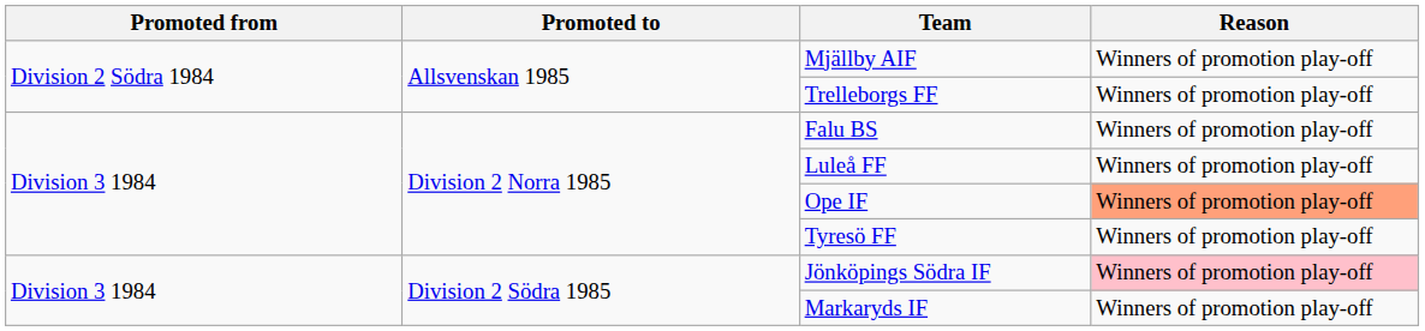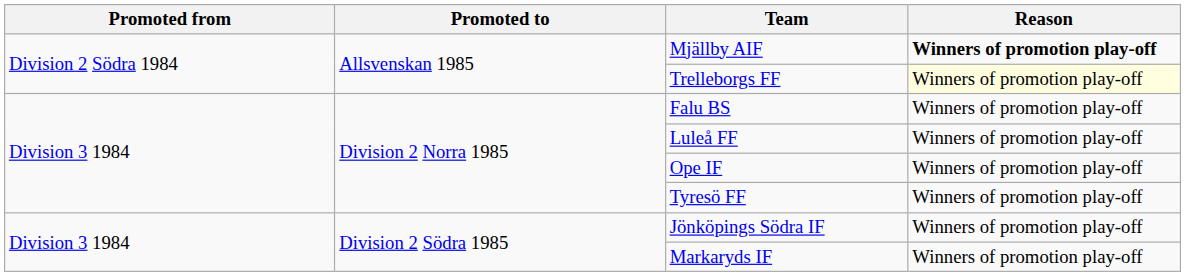Mjällby AIF | Reason: normal -> bold
Trelleborgs FF | Reason: no background -> lightyellow background
Ope IF | Reason: lightsalmon background -> no background
Jönköpings Södra IF | Reason: pink background -> no background
